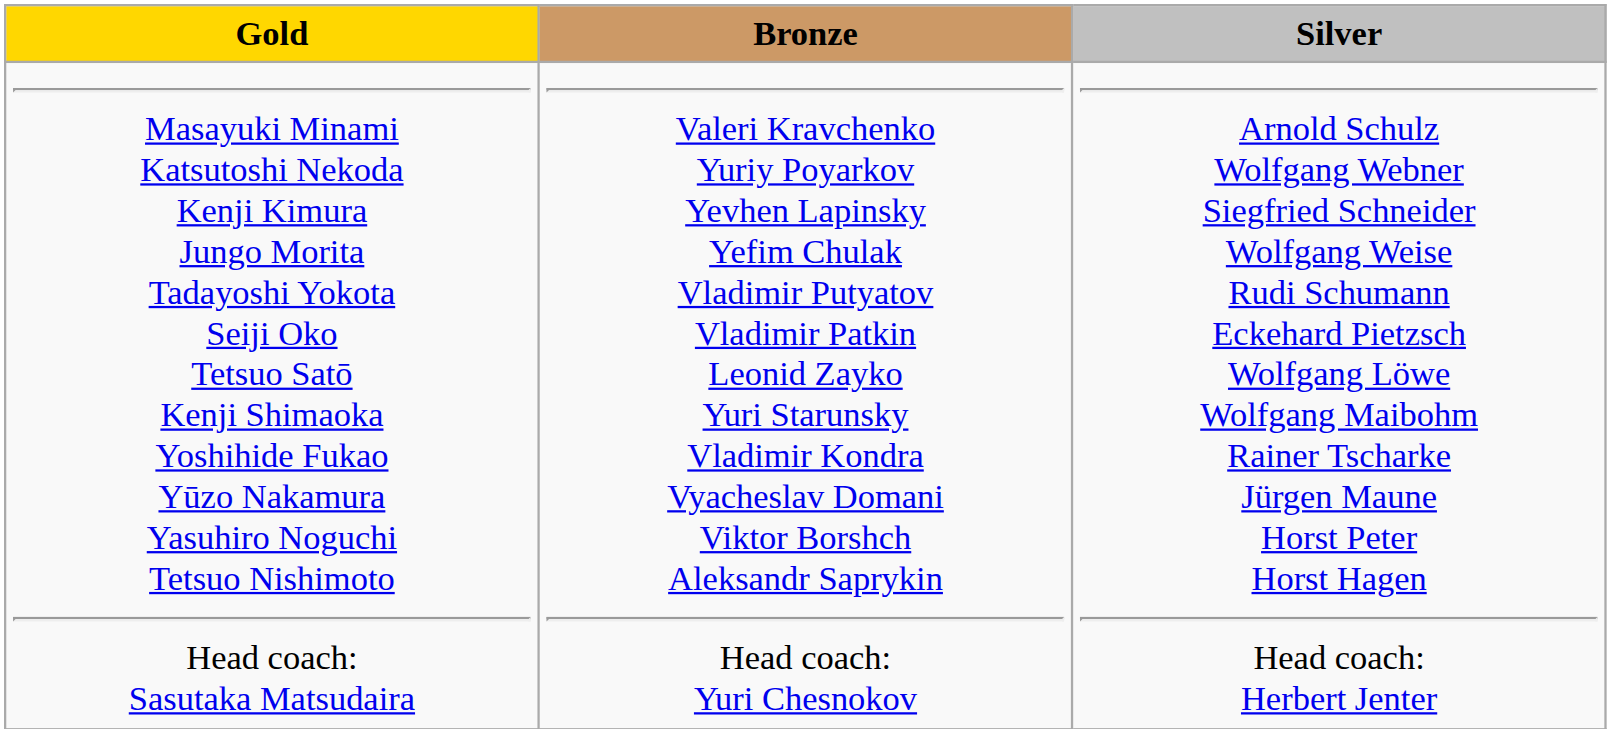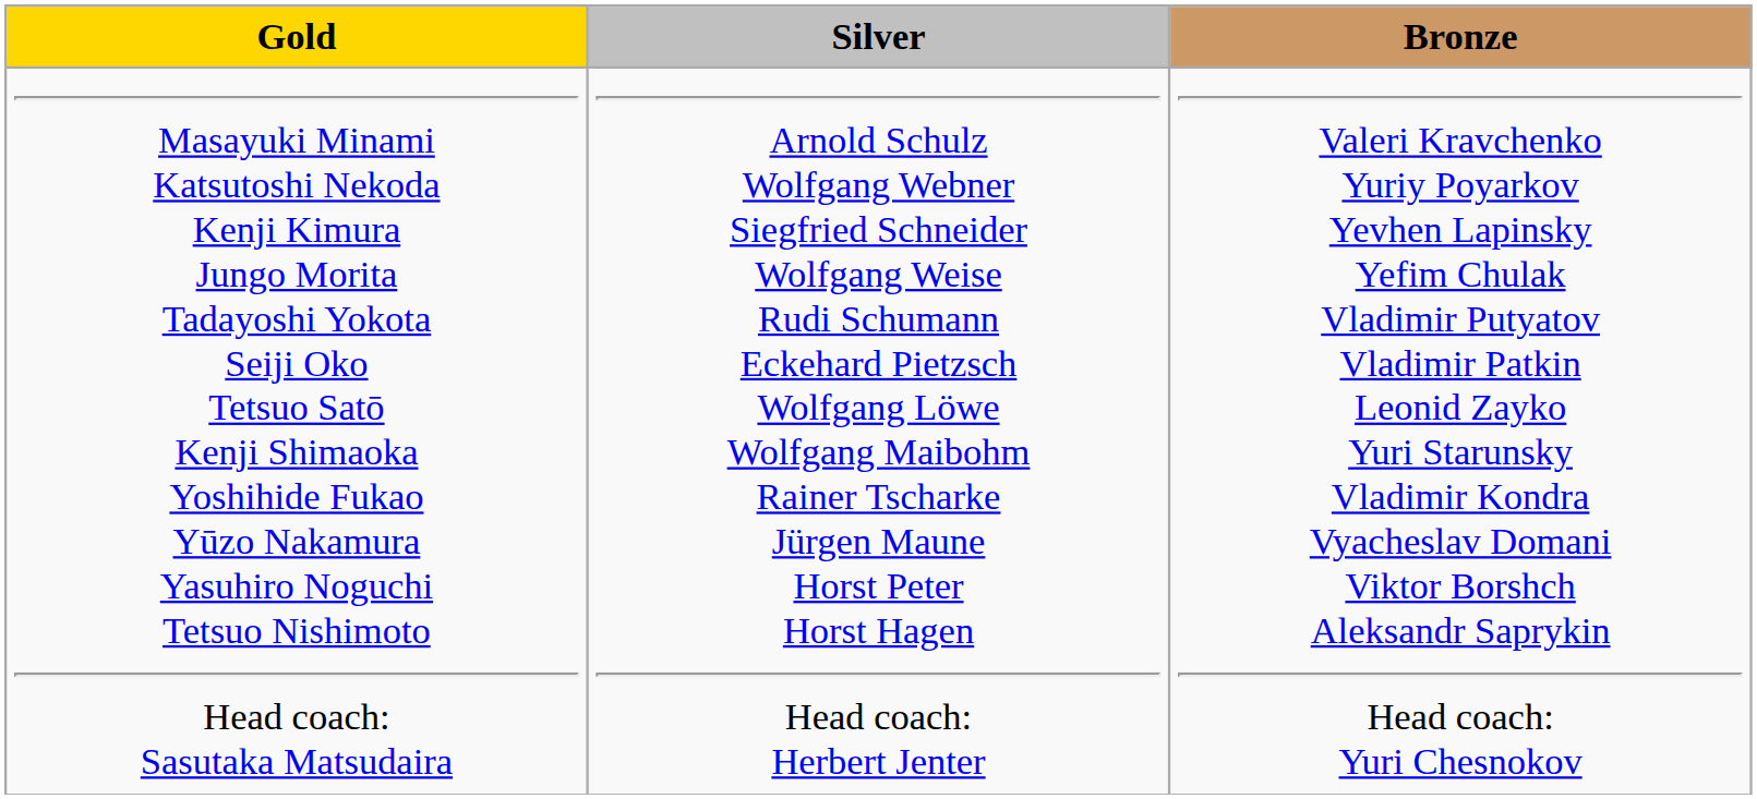columns swapped: Silver <-> Bronze
